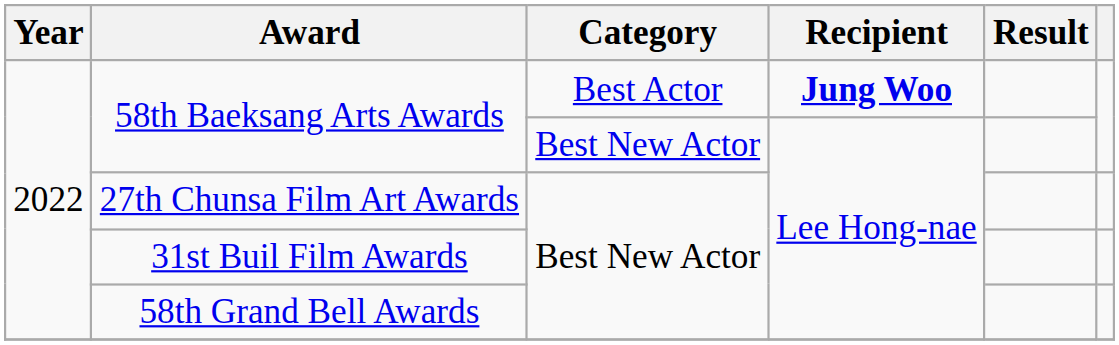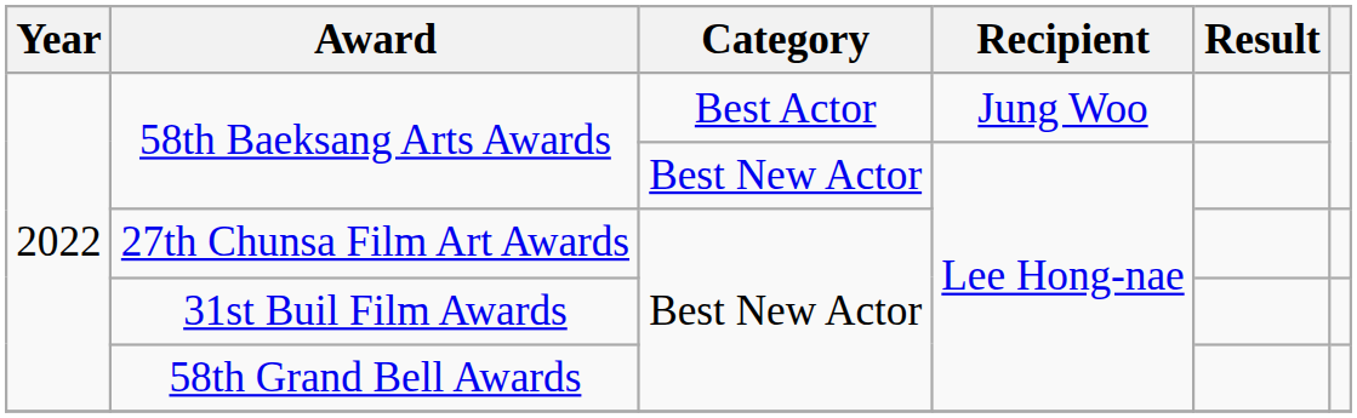58th Baeksang Arts Awards / Best Actor | Recipient: bold -> normal
